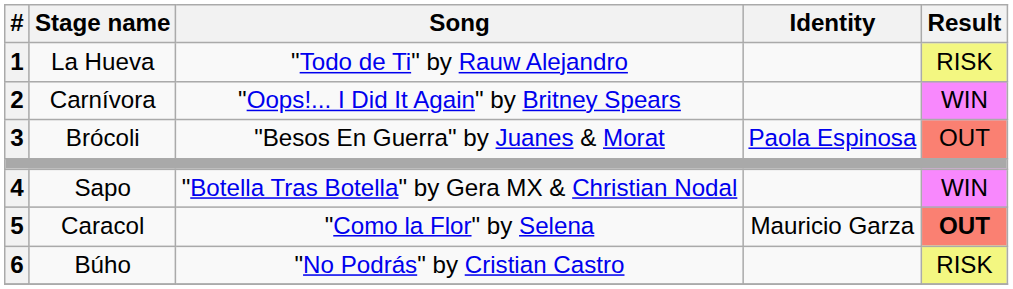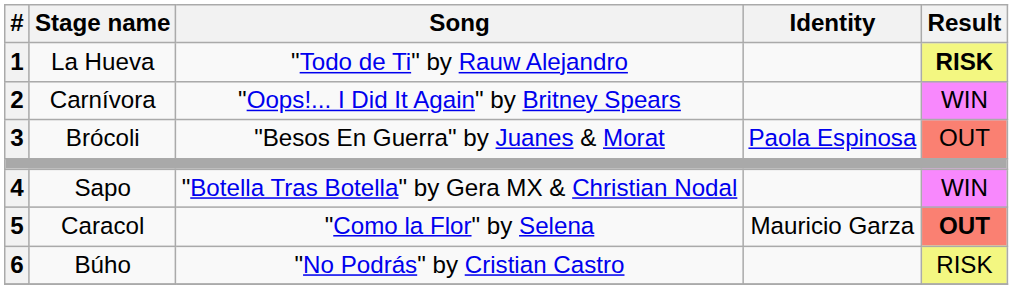La Hueva | Result: normal -> bold
